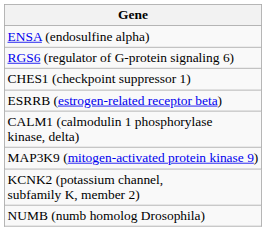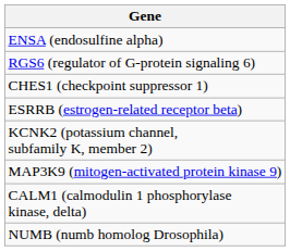row 6 | column 1: CALM1 (calmodulin 1 phosphorylase kinase, delta) -> KCNK2 (potassium channel, subfamily K, member 2)
row 8 | column 1: KCNK2 (potassium channel, subfamily K, member 2) -> CALM1 (calmodulin 1 phosphorylase kinase, delta)
